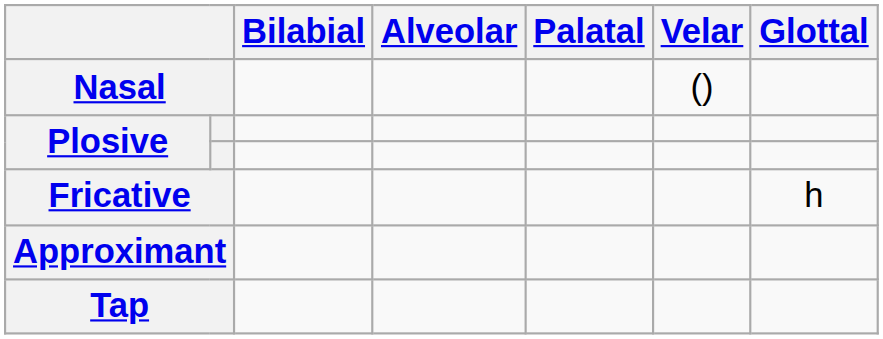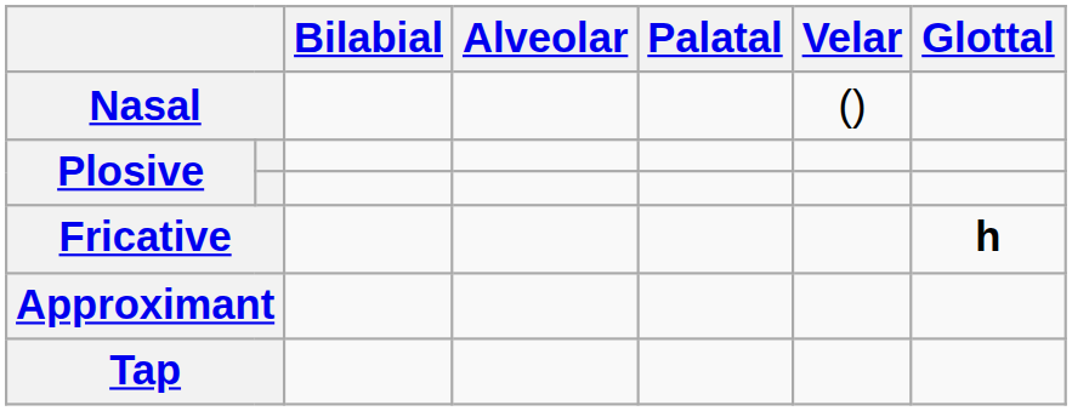Fricative | Glottal: normal -> bold
